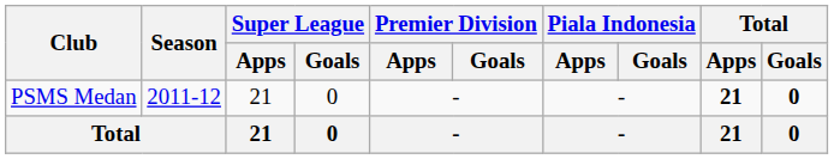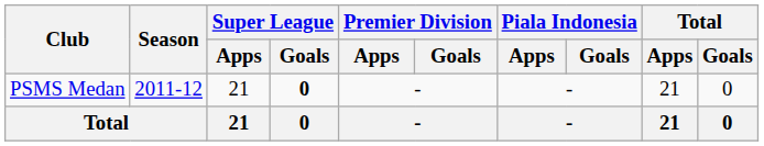PSMS Medan | Super League / Goals: normal -> bold
PSMS Medan | Total / Apps: bold -> normal
PSMS Medan | Total / Goals: bold -> normal
